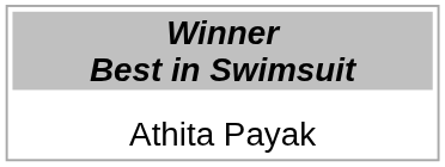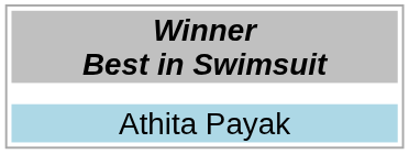Athita Payak | column 1: no background -> lightblue background
